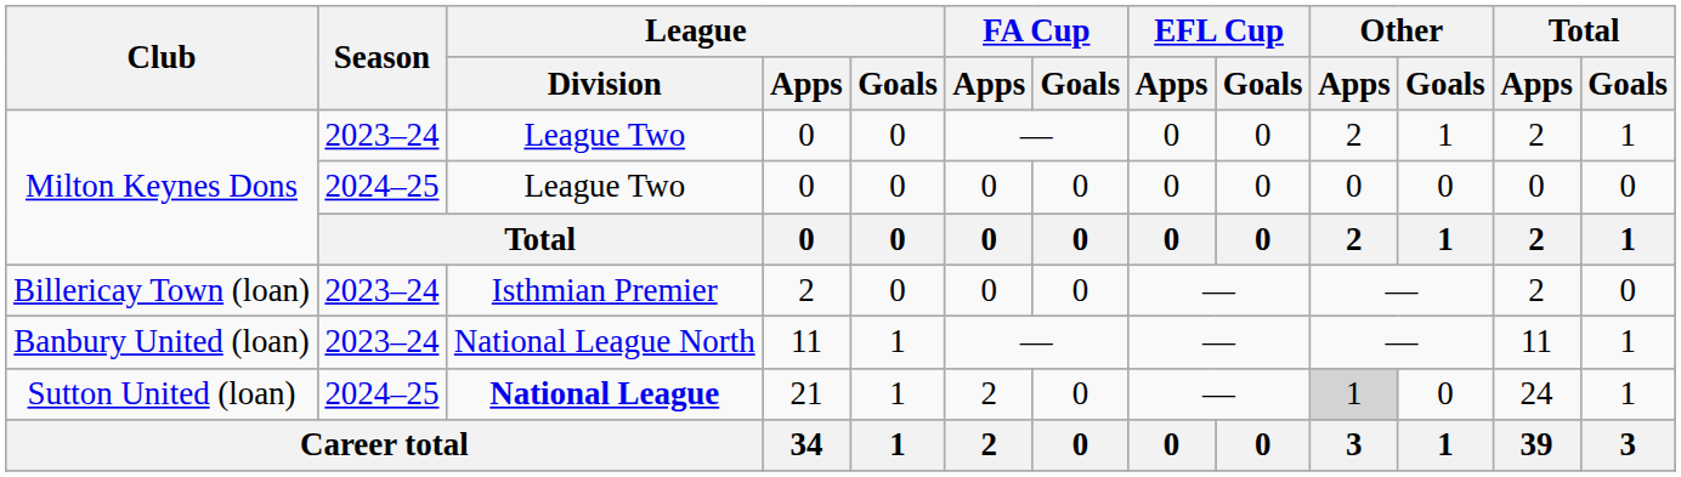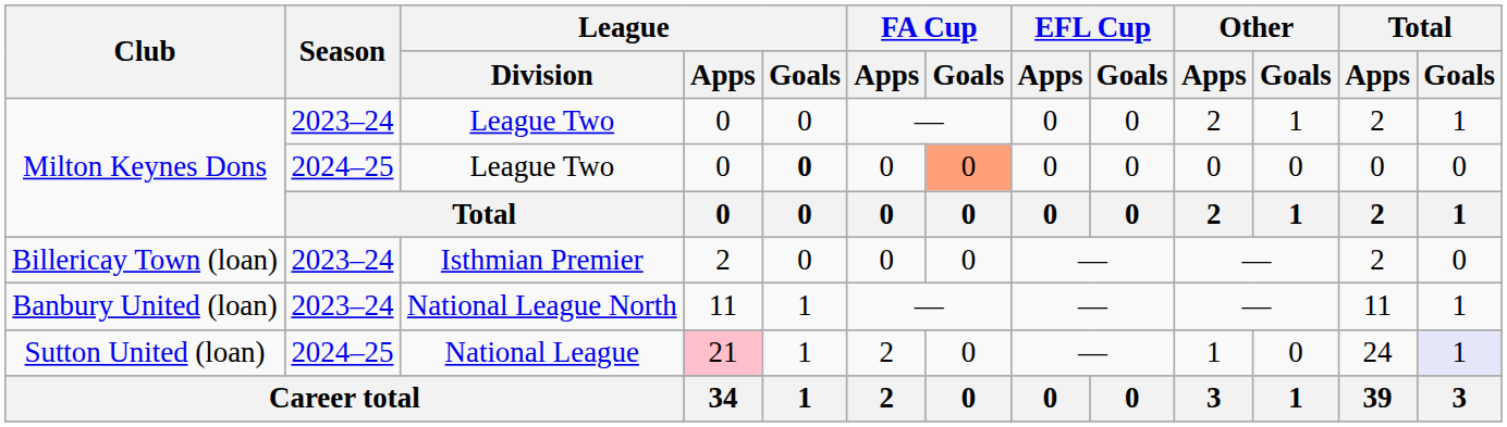Milton Keynes Dons / 2024–25 | League / Goals: normal -> bold
Milton Keynes Dons / 2024–25 | FA Cup / Goals: no background -> lightsalmon background
Sutton United (loan) | League / Division: bold -> normal
Sutton United (loan) | League / Apps: no background -> pink background
Sutton United (loan) | Other / Apps: lightgrey background -> no background
Sutton United (loan) | Total / Goals: no background -> lavender background
